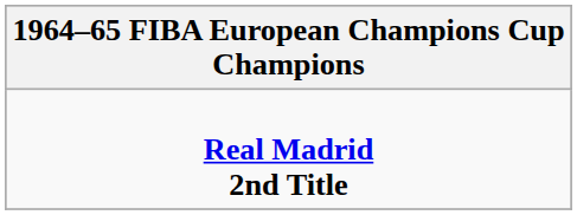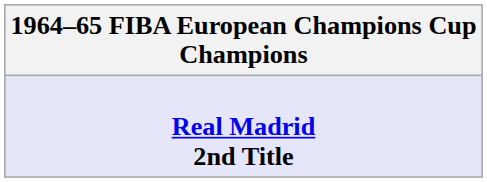row 2 | column 1: no background -> lavender background
